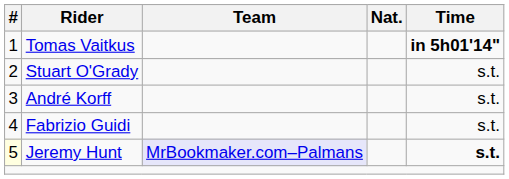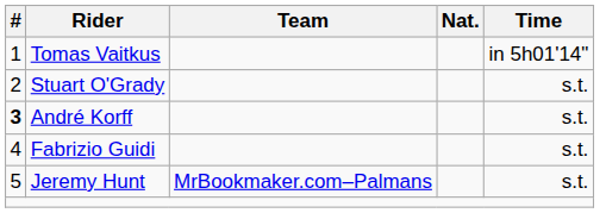Tomas Vaitkus | Time: bold -> normal
André Korff | #: normal -> bold
Jeremy Hunt | #: lightyellow background -> no background
Jeremy Hunt | Team: lavender background -> no background
Jeremy Hunt | Time: bold -> normal
